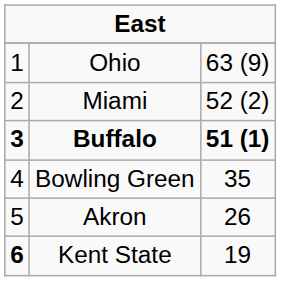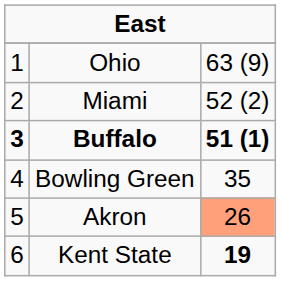Akron | column 3: no background -> lightsalmon background
Kent State | column 1: bold -> normal
Kent State | column 3: normal -> bold
